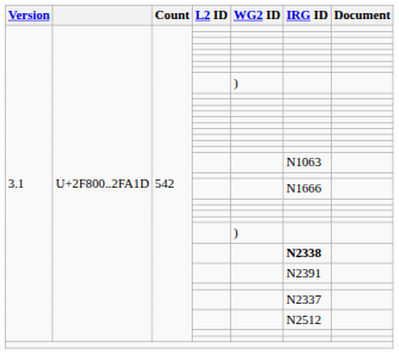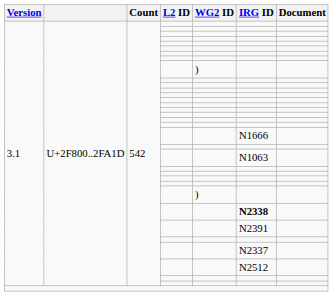row 21 | IRG ID: N1063 -> N1666
row 23 | IRG ID: N1666 -> N1063
